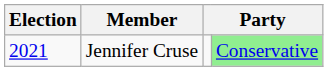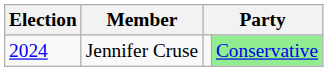Jennifer Cruse | Election: 2021 -> 2024
